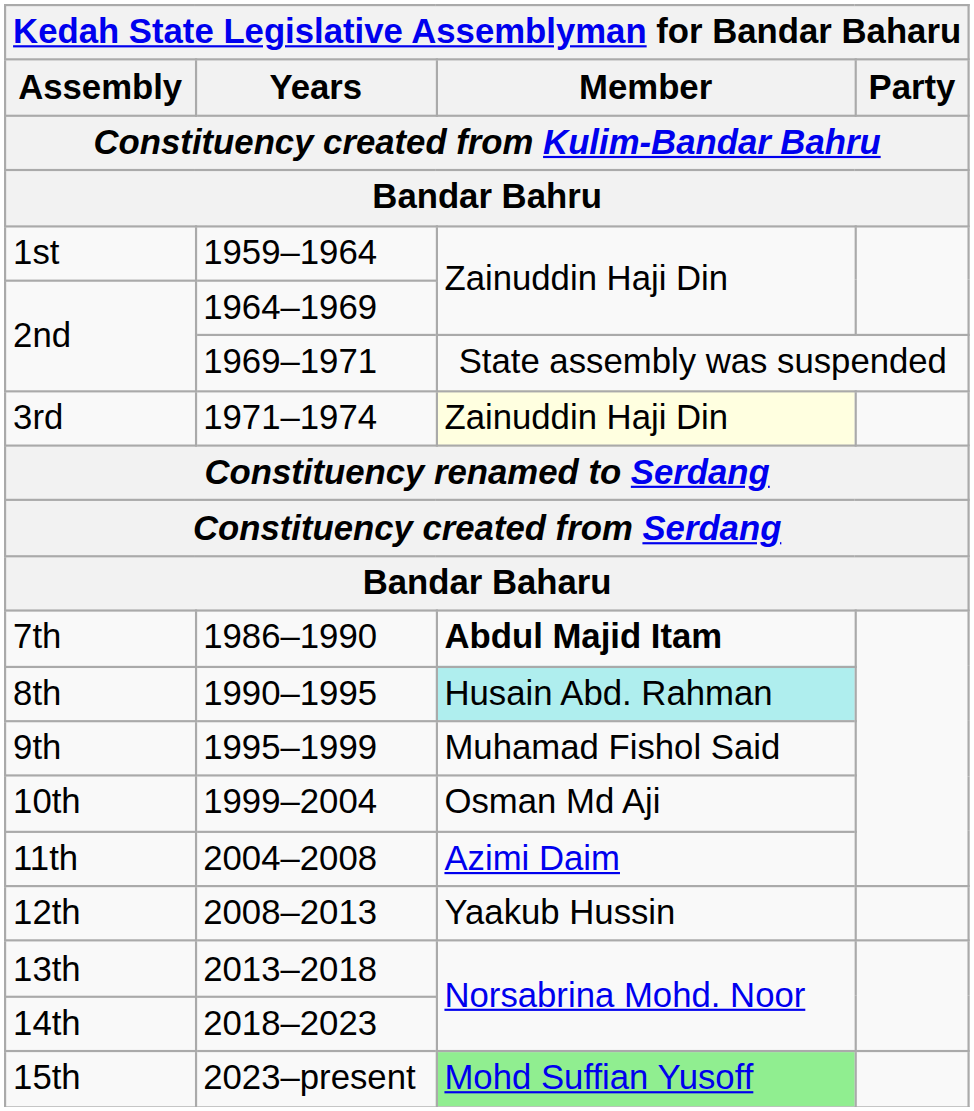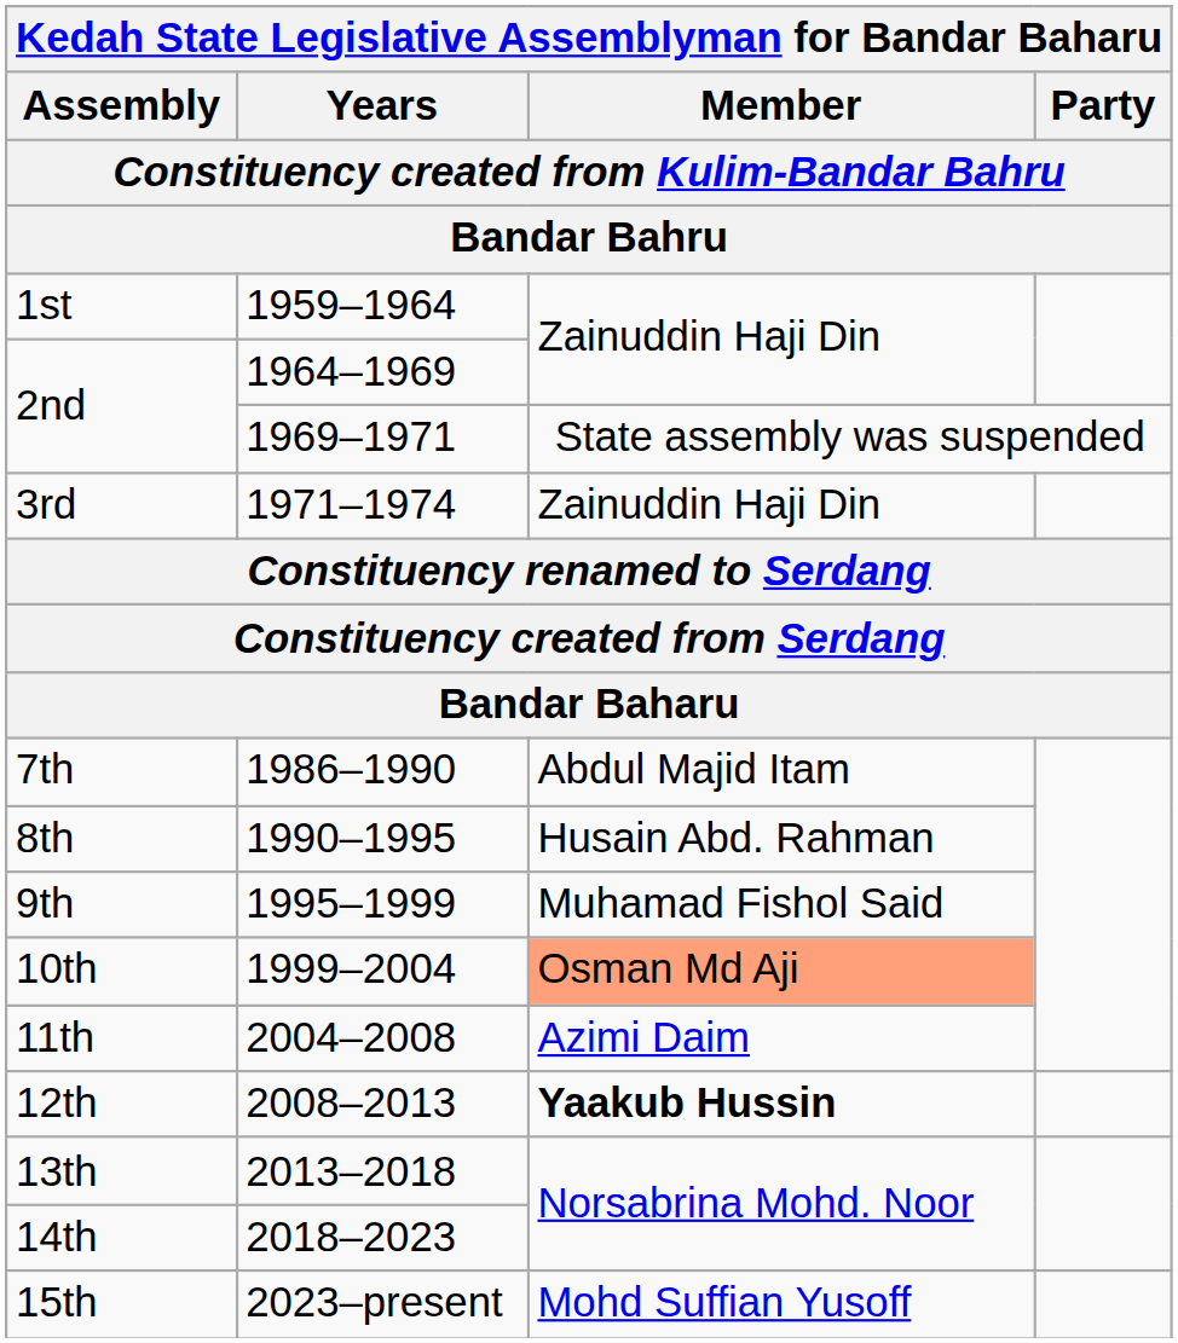3rd | Member: lightyellow background -> no background
7th | Member: bold -> normal
8th | Member: paleturquoise background -> no background
10th | Member: no background -> lightsalmon background
12th | Member: normal -> bold
15th | Member: lightgreen background -> no background
